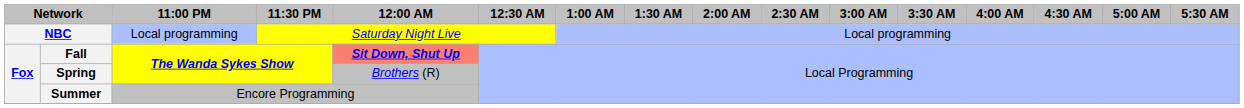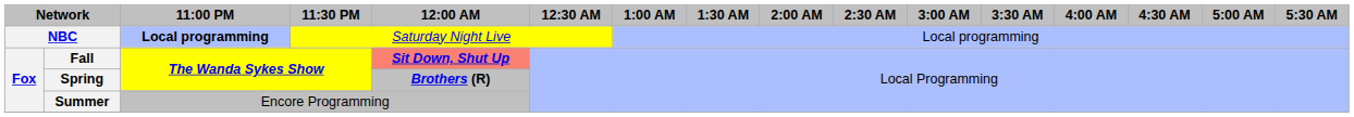NBC | 11:00 PM: normal -> bold
Spring | 12:00 AM: normal -> bold
